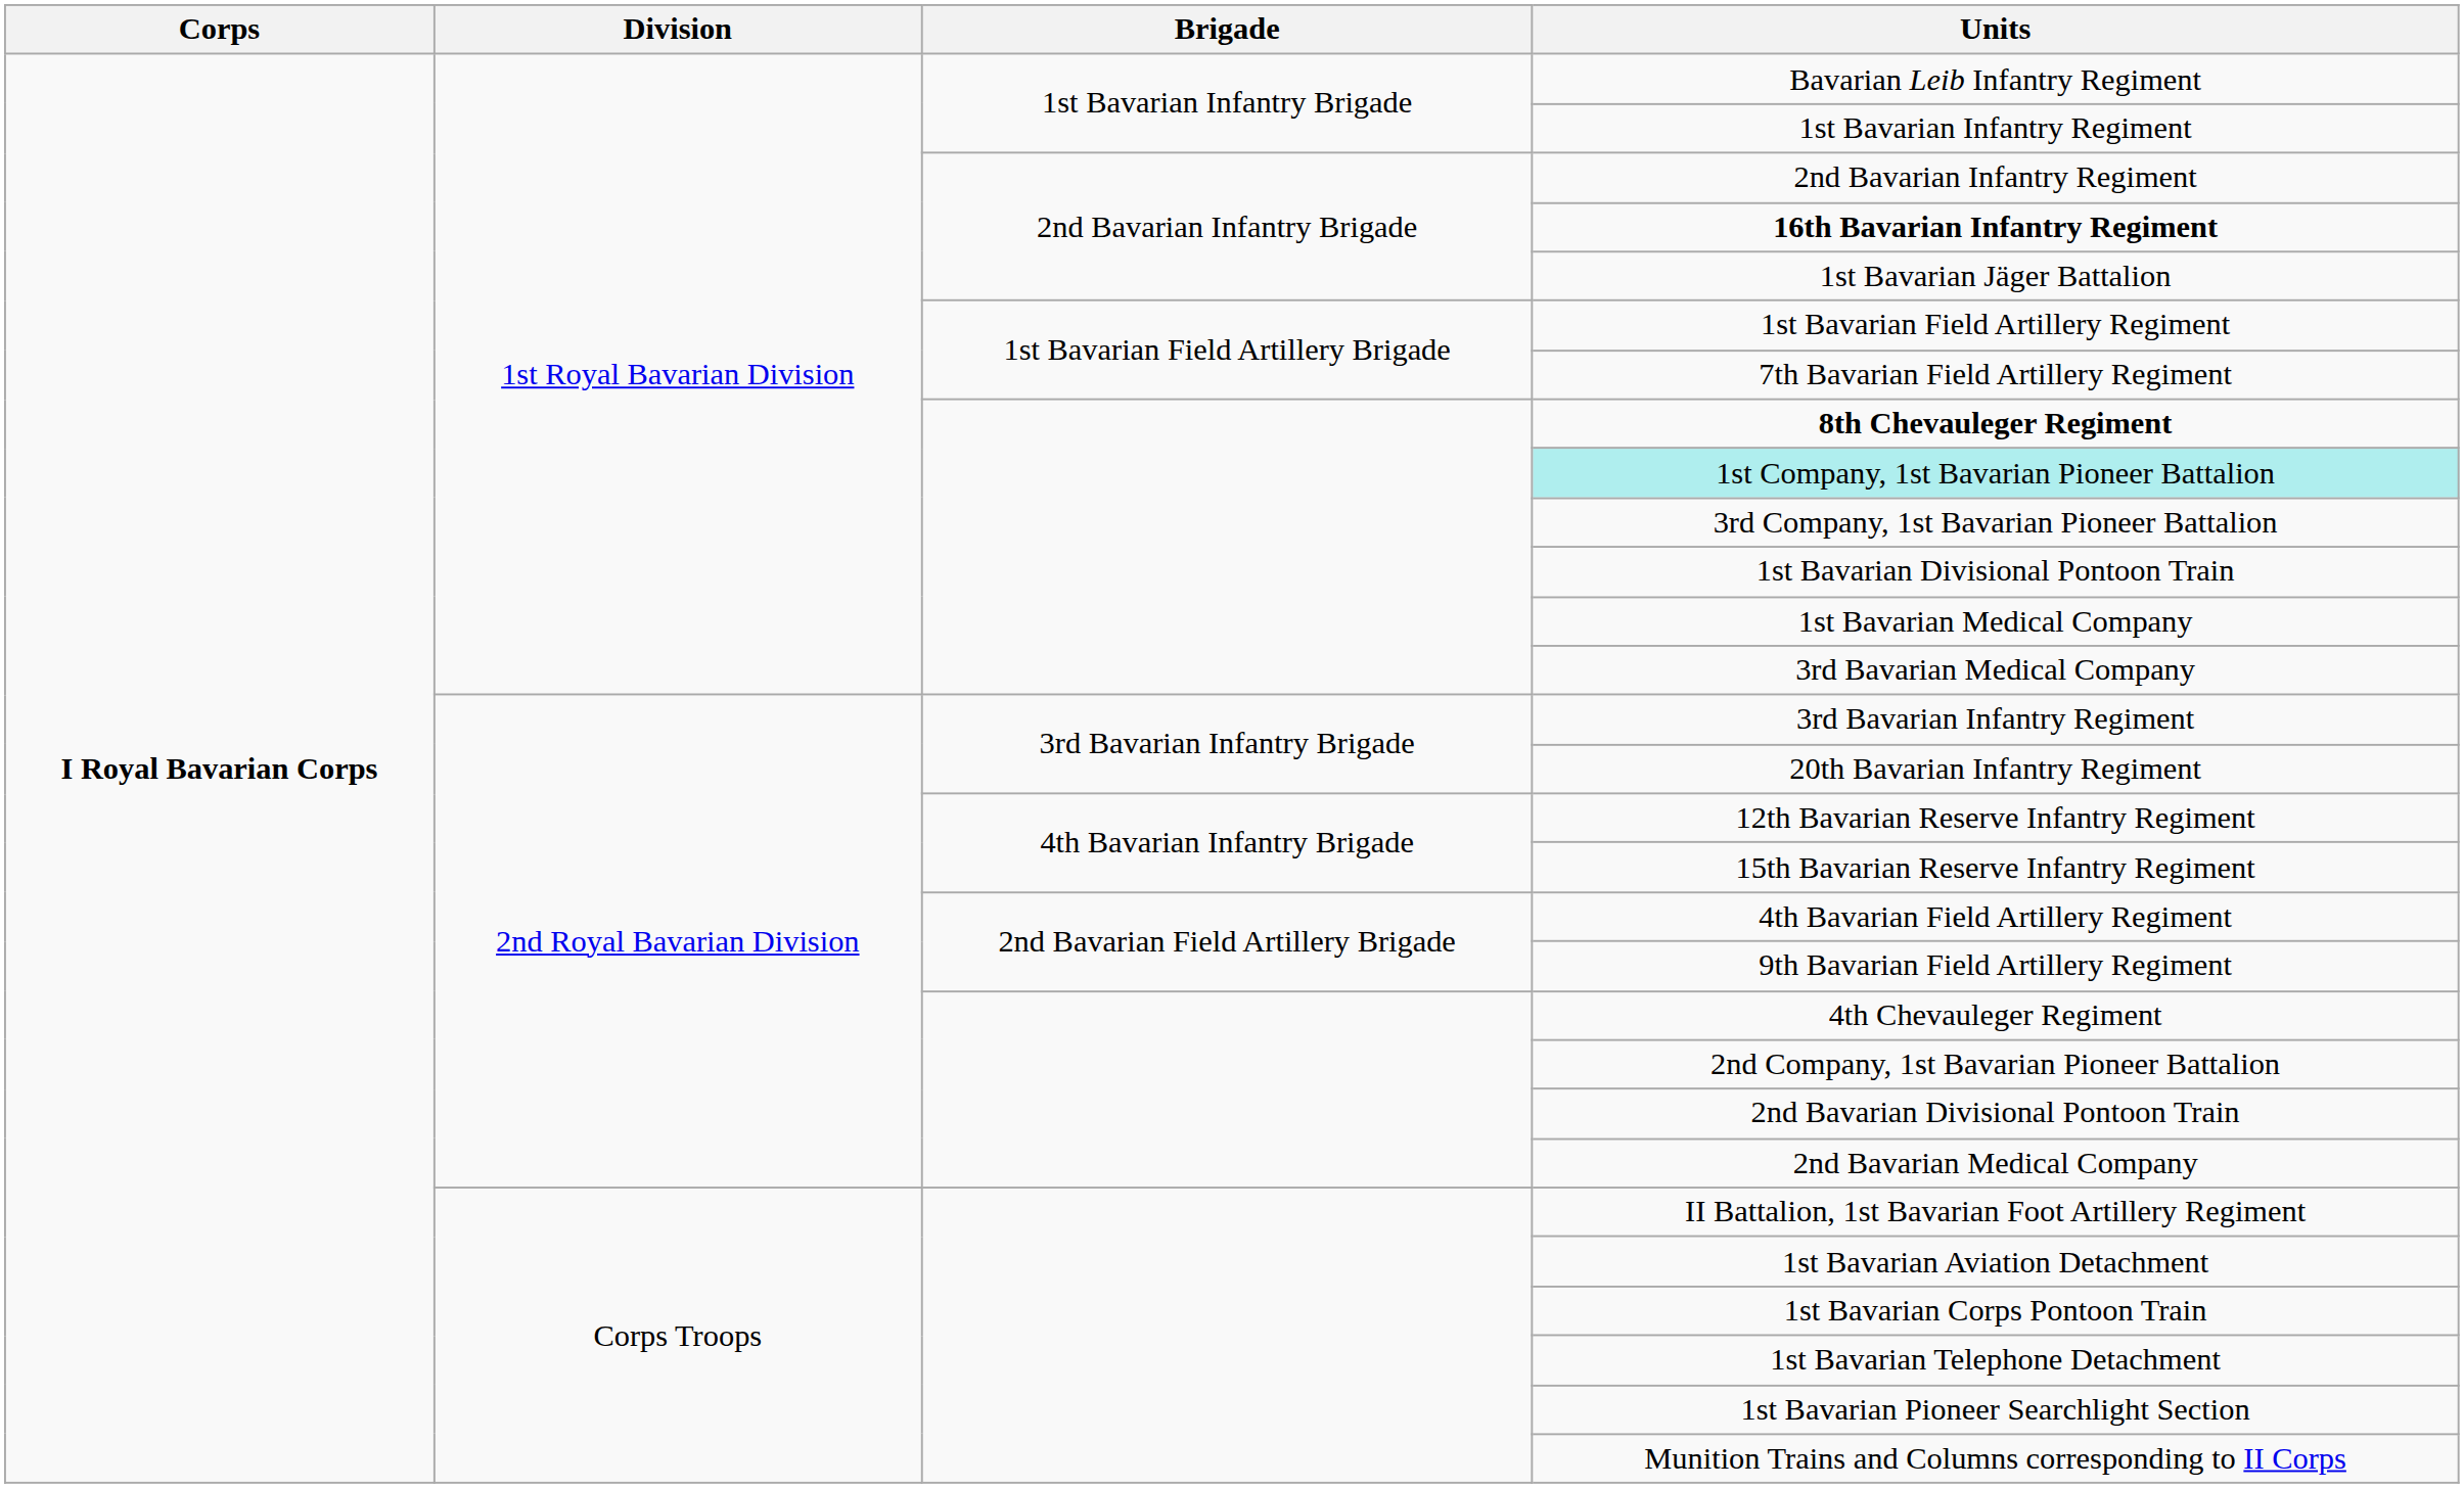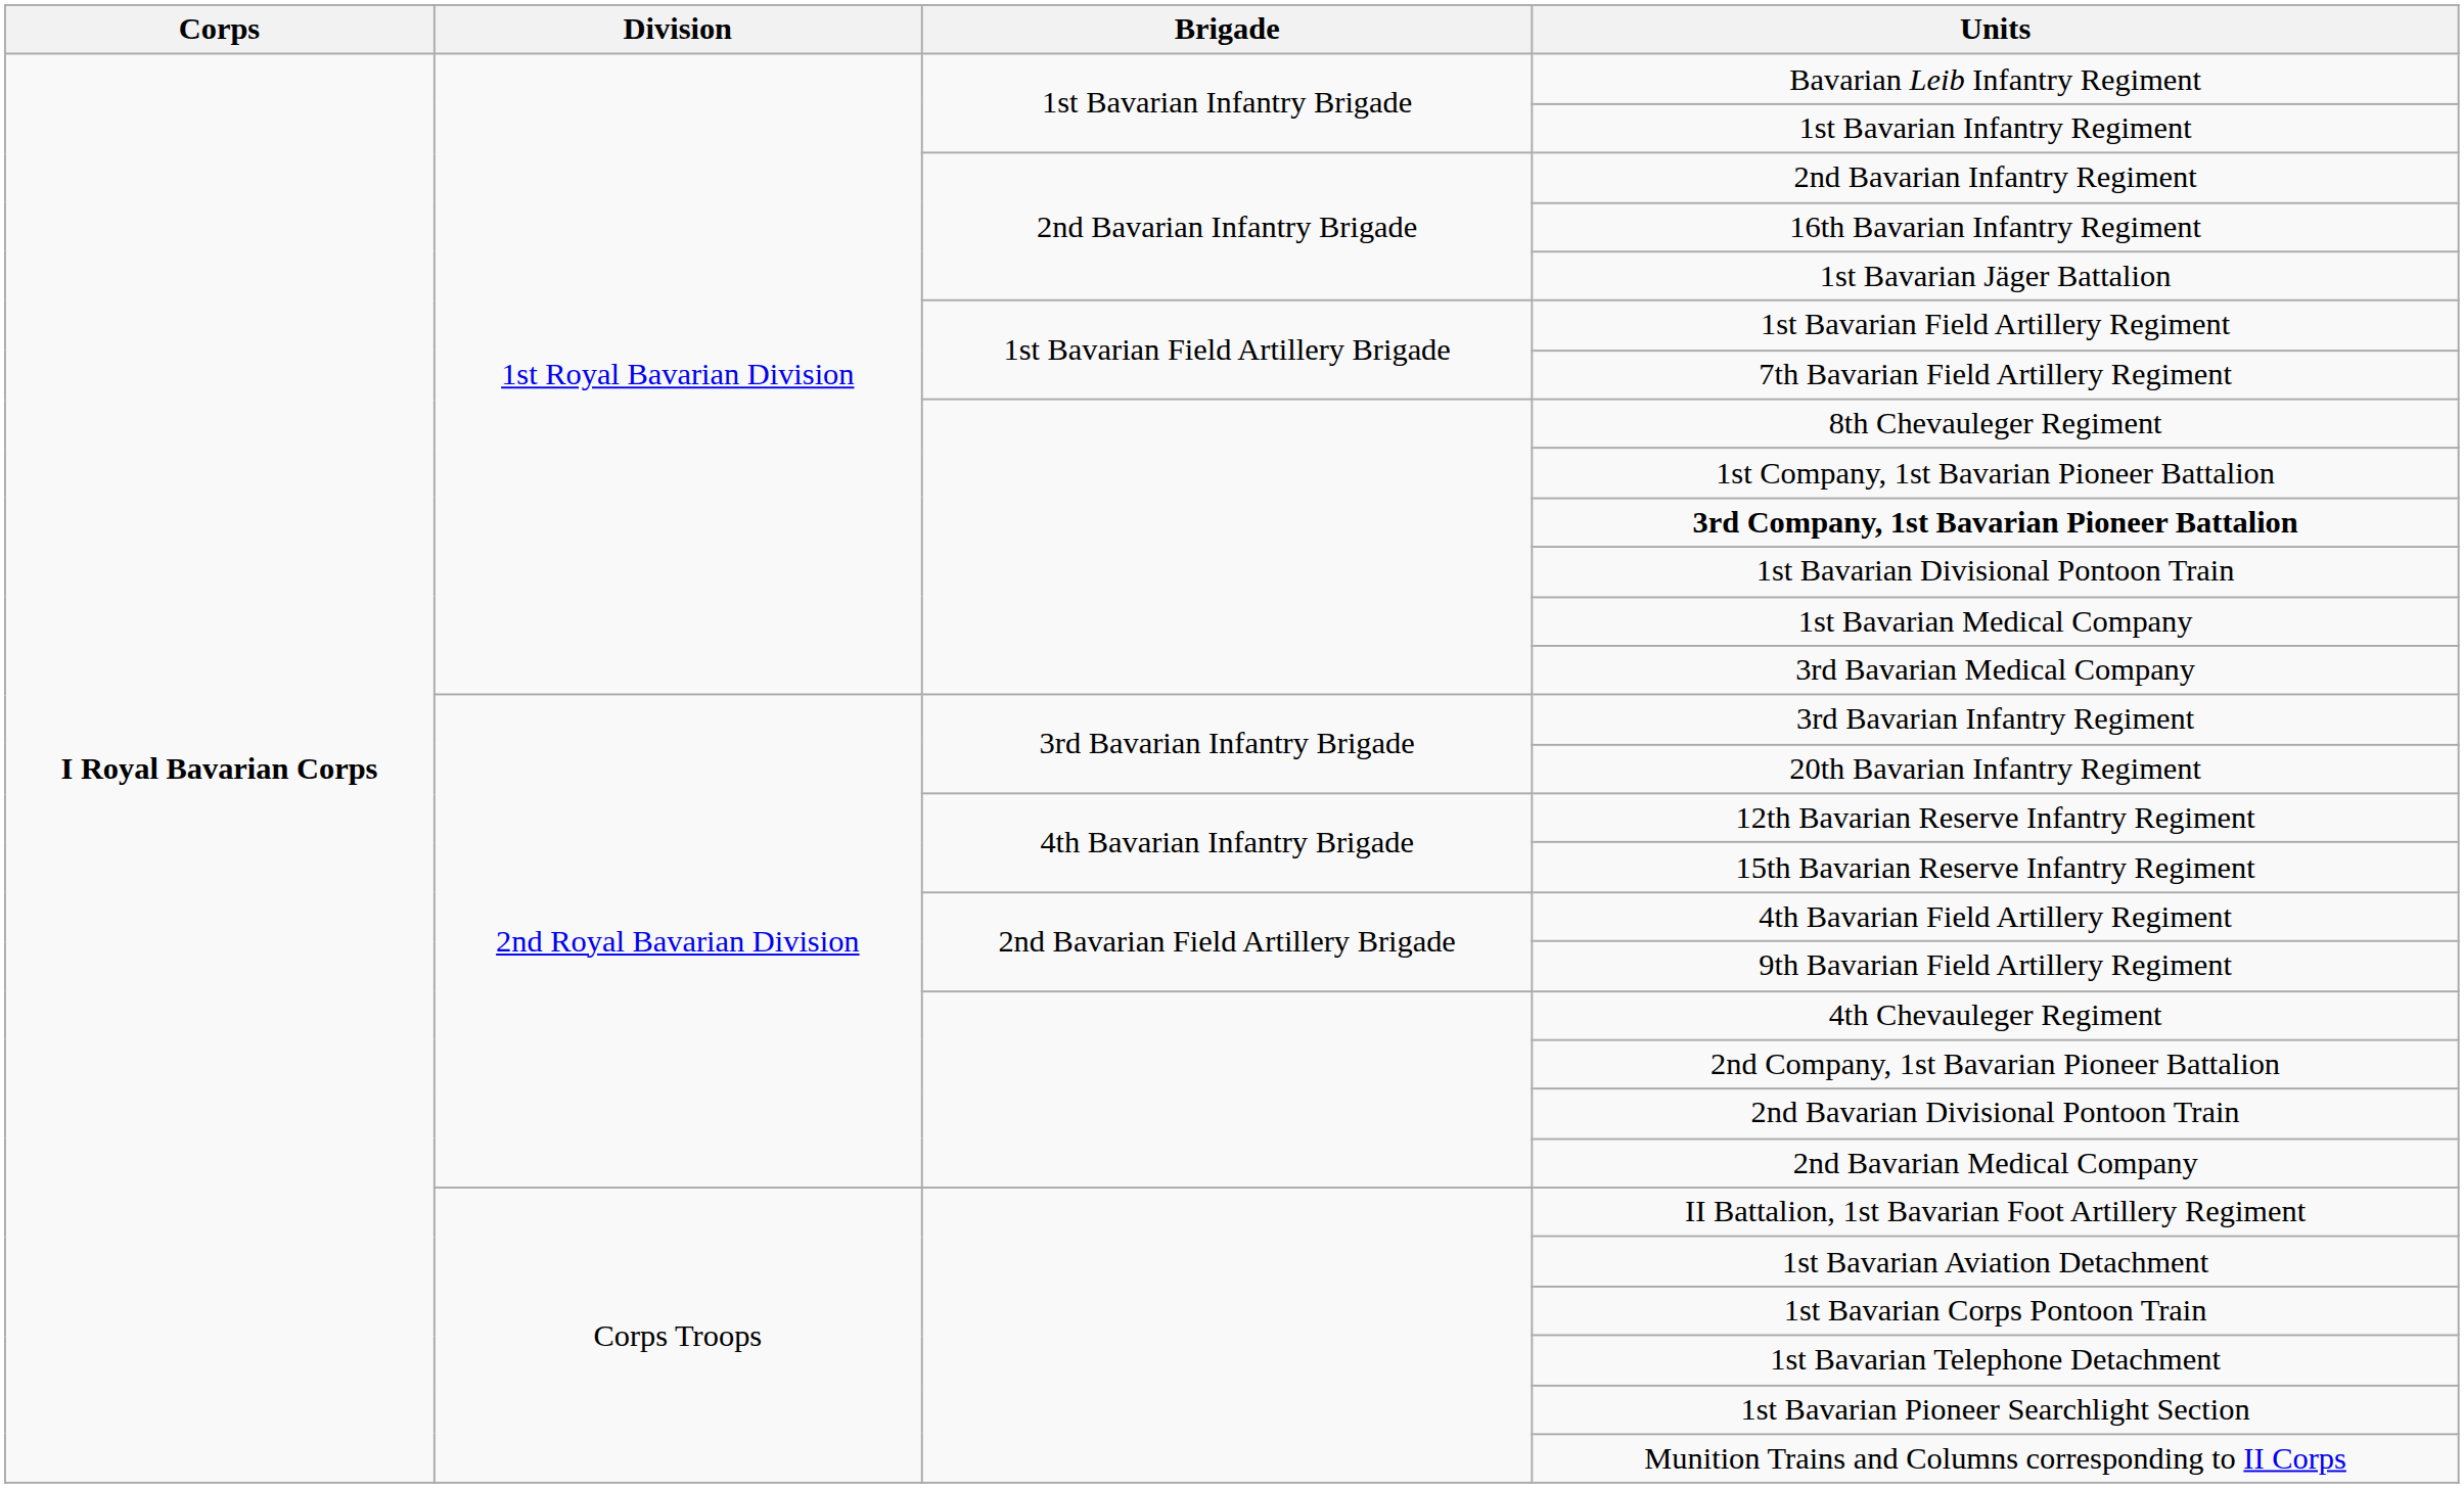16th Bavarian Infantry Regiment | Units: bold -> normal
8th Chevauleger Regiment | Units: bold -> normal
1st Company, 1st Bavarian Pioneer Battalion | Units: paleturquoise background -> no background
3rd Company, 1st Bavarian Pioneer Battalion | Units: normal -> bold
